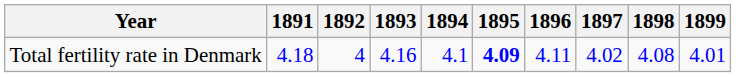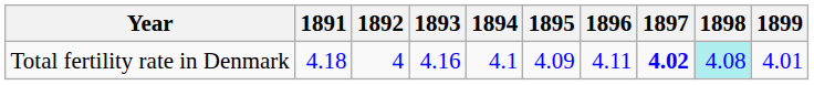row 2 | 1895: bold -> normal
row 2 | 1897: normal -> bold
row 2 | 1898: no background -> paleturquoise background
